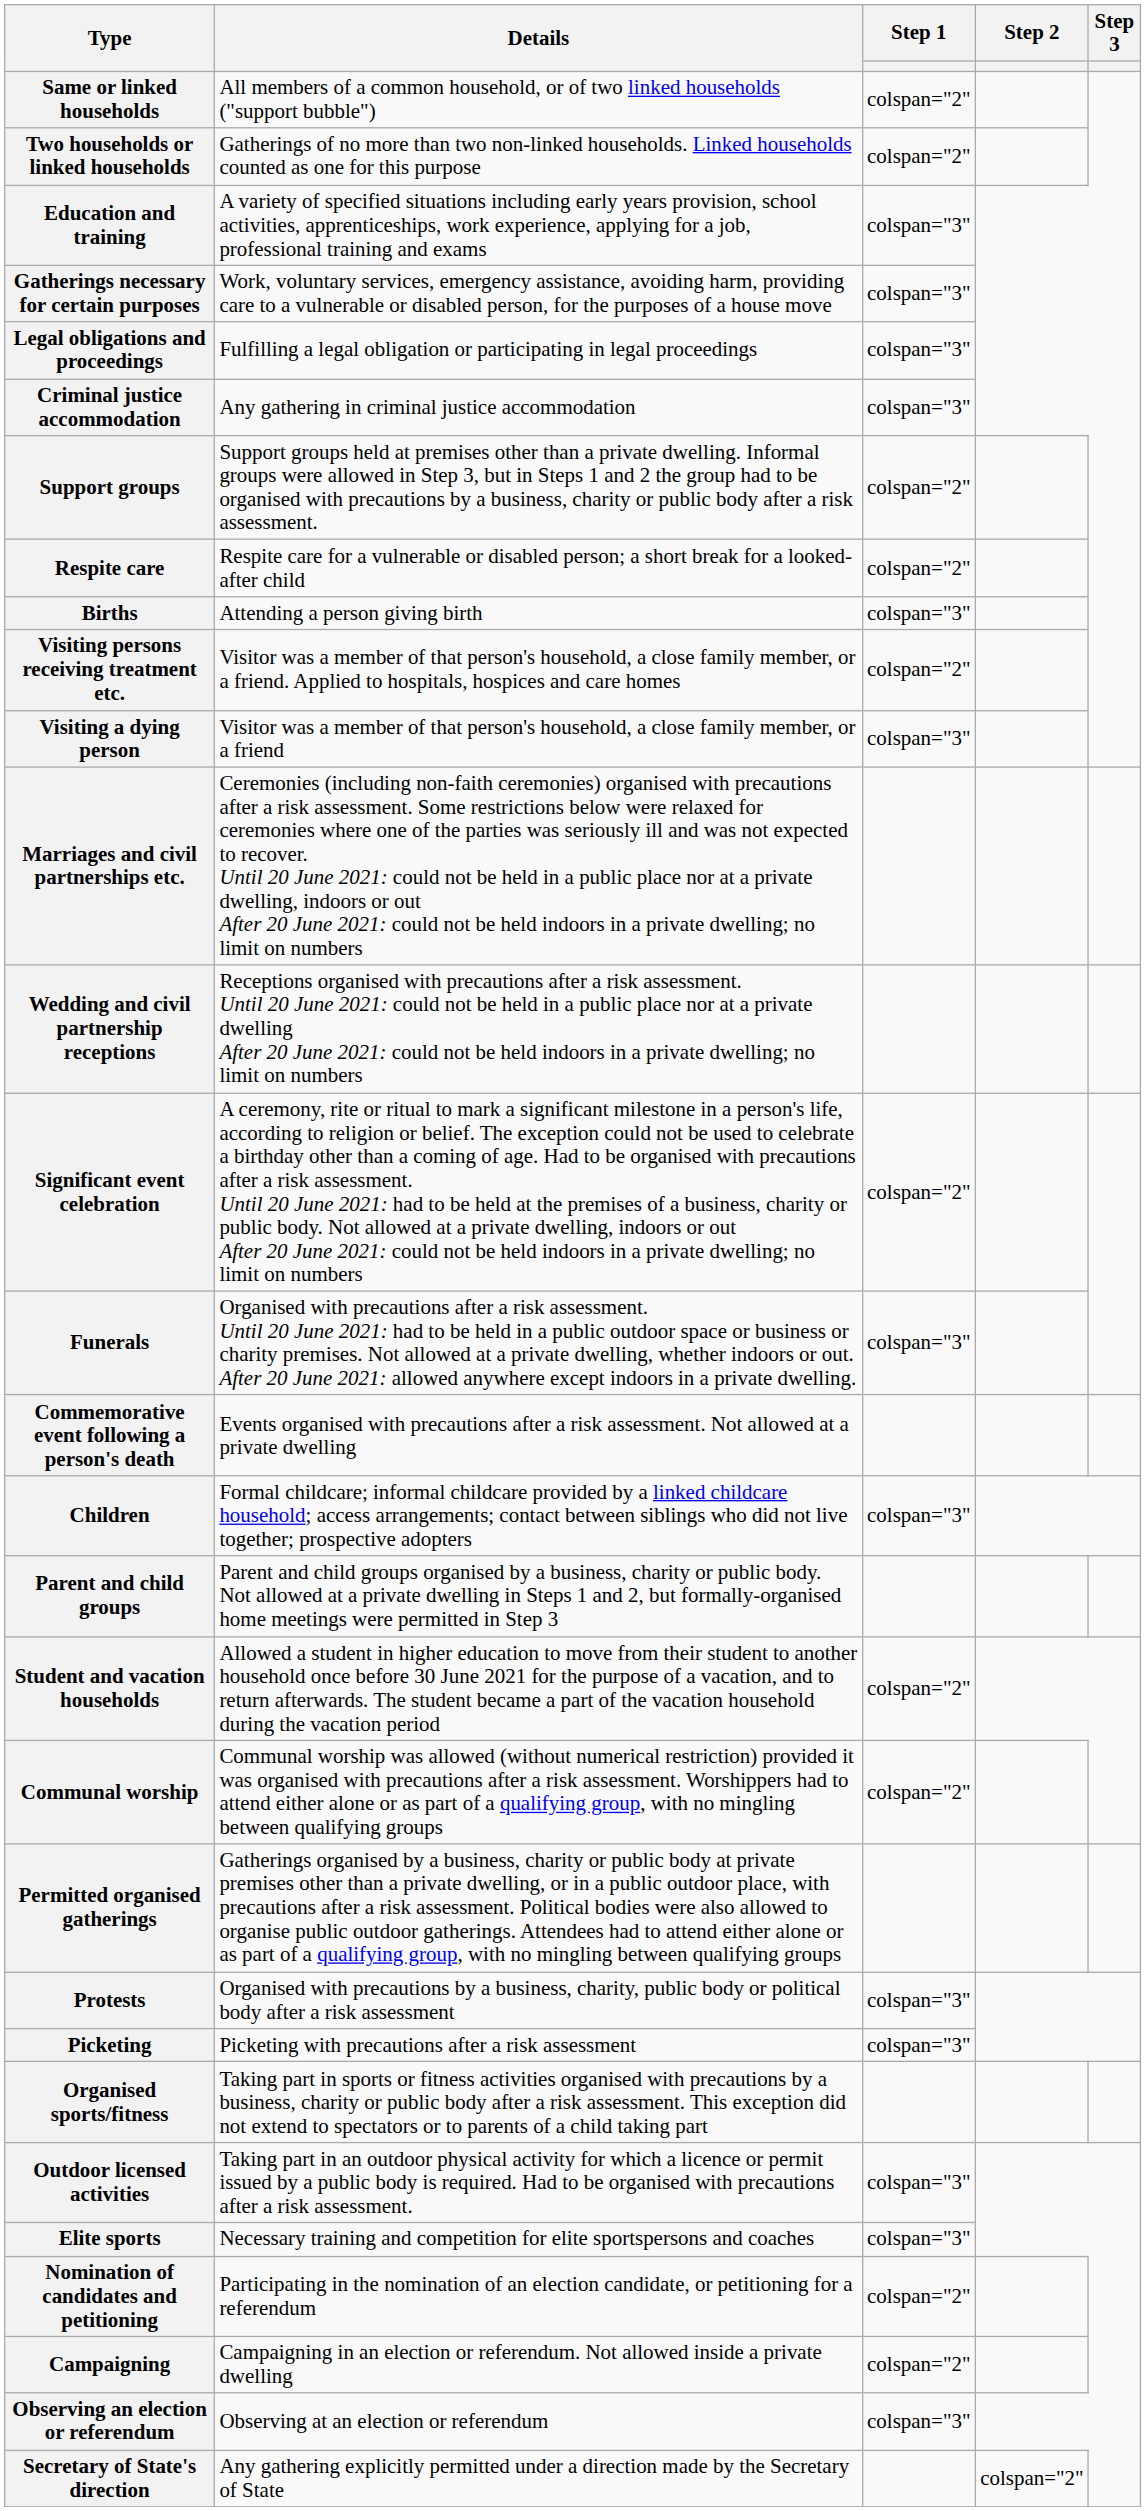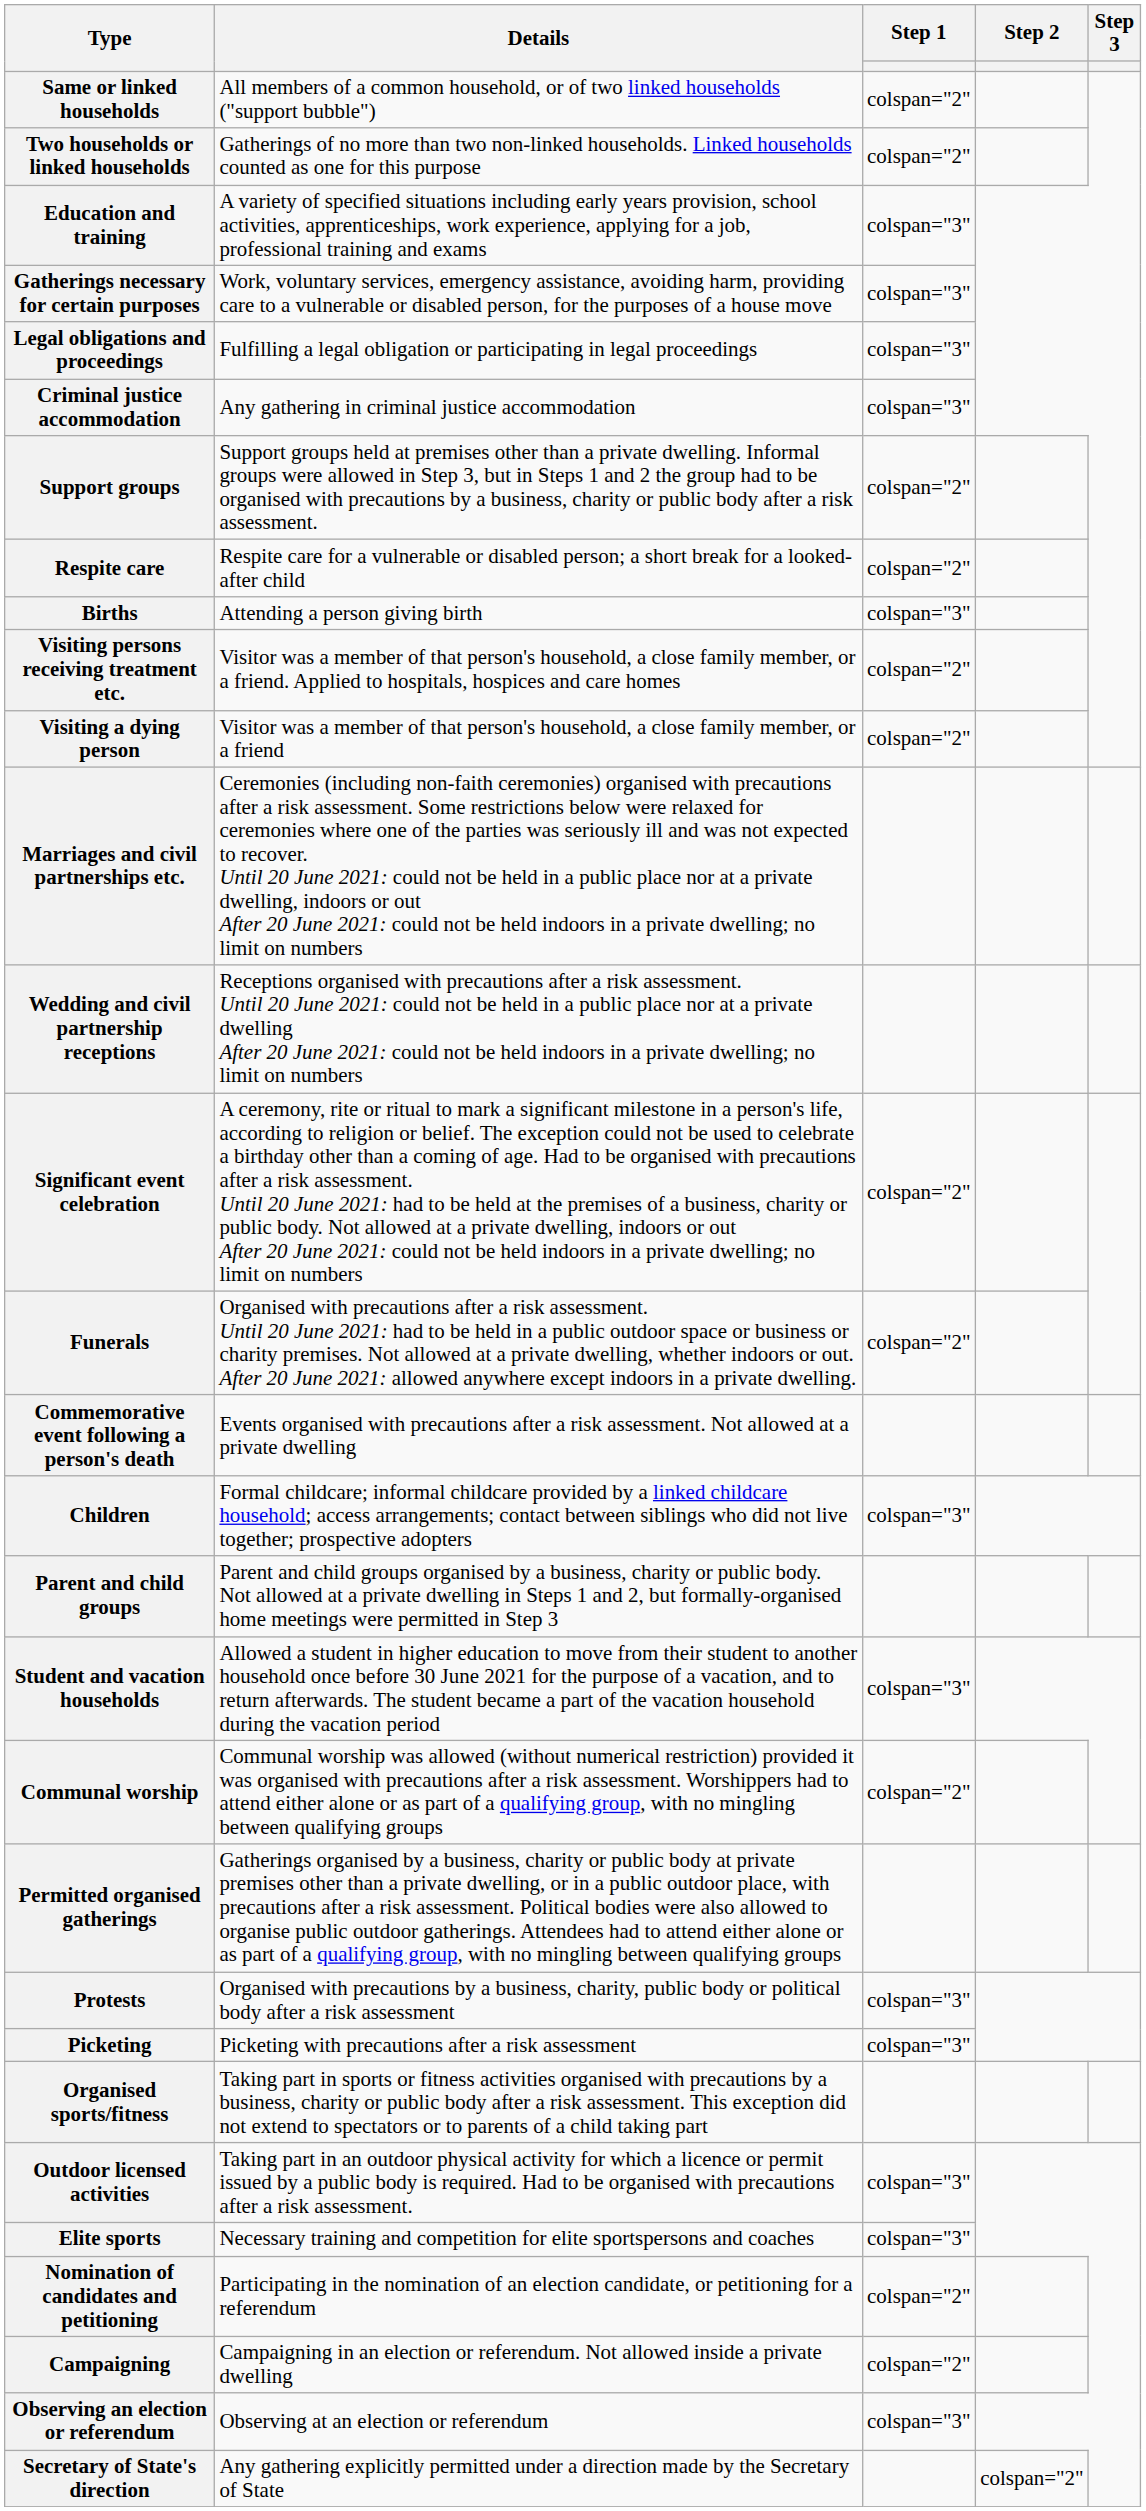Visiting a dying person | Step 1: colspan="3" -> colspan="2"
Funerals | Step 1: colspan="3" -> colspan="2"
Student and vacation households | Step 1: colspan="2" -> colspan="3"
